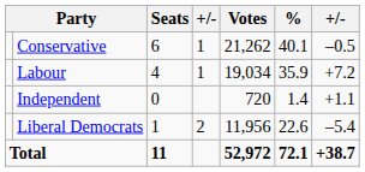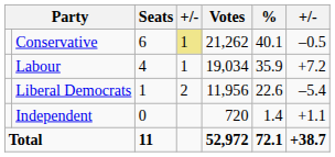Conservative | column 4: no background -> khaki background
rows swapped: Liberal Democrats <-> Independent
